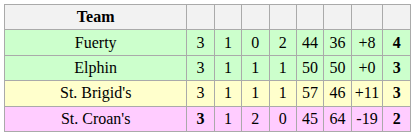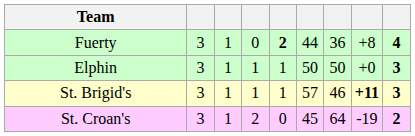Fuerty | column 5: normal -> bold
St. Brigid's | column 8: normal -> bold
St. Croan's | column 2: bold -> normal
